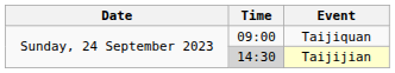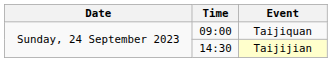Taijijian | Time: lightgrey background -> no background
